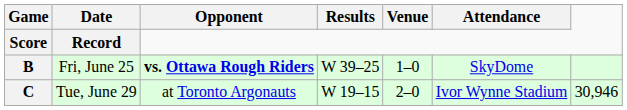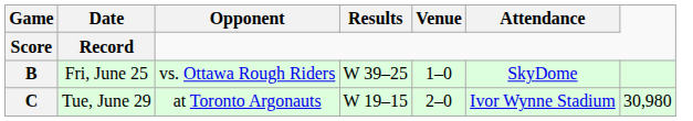B | Opponent: bold -> normal
C | column 7: 30,946 -> 30,980
